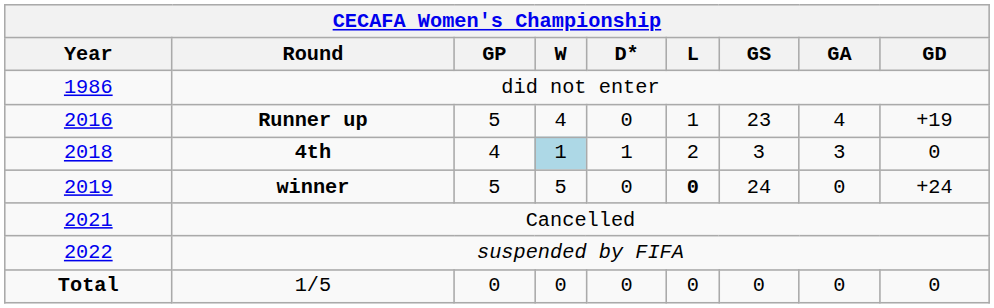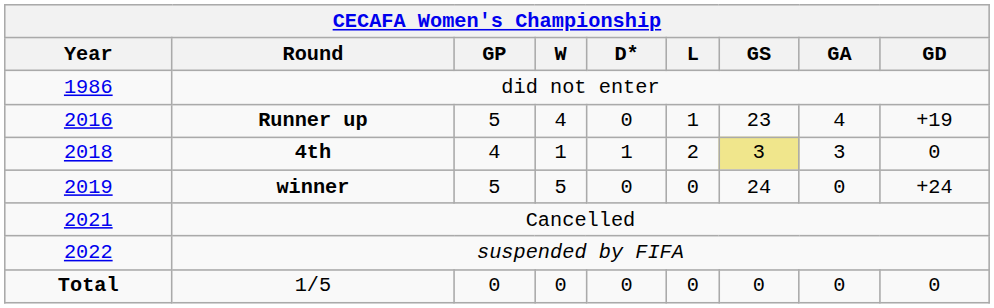4th | W: lightblue background -> no background
4th | GS: no background -> khaki background
winner | L: bold -> normal
